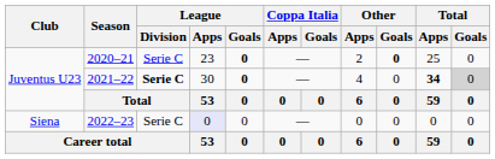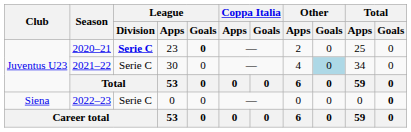2020–21 | League / Division: normal -> bold
2020–21 | Other / Goals: bold -> normal
2021–22 | League / Division: bold -> normal
2021–22 | League / Goals: bold -> normal
2021–22 | Other / Goals: no background -> lightblue background
2021–22 | Total / Apps: bold -> normal
2021–22 | Total / Goals: lightgrey background -> no background
2022–23 | League / Apps: lavender background -> no background
2022–23 | Total / Goals: normal -> bold
